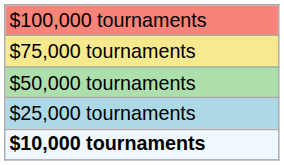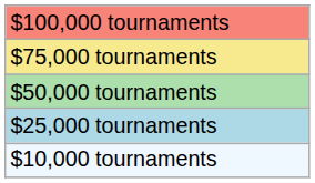row 5 | column 1: bold -> normal
